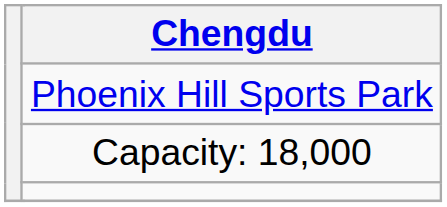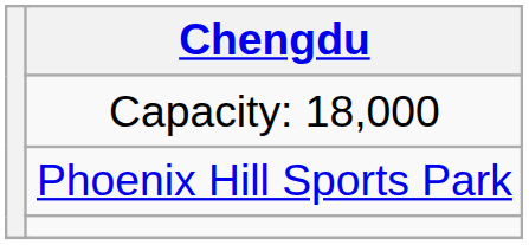row 2 | Chengdu: Phoenix Hill Sports Park -> Capacity: 18,000
row 3 | Chengdu: Capacity: 18,000 -> Phoenix Hill Sports Park
